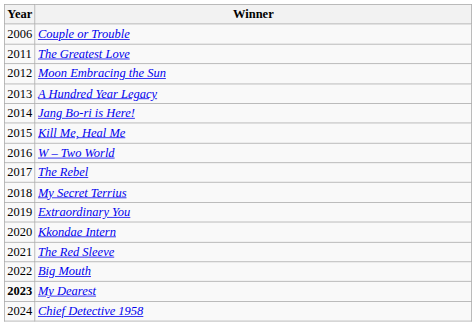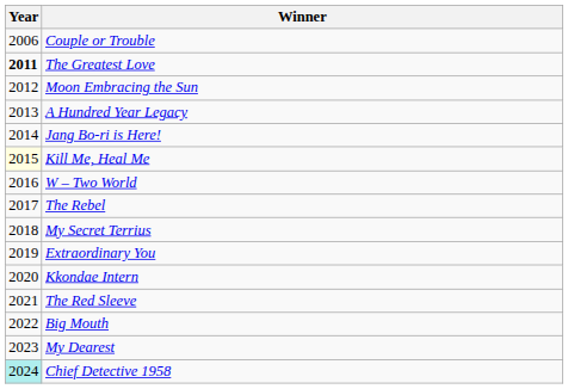The Greatest Love | Year: normal -> bold
Kill Me, Heal Me | Year: no background -> lightyellow background
My Dearest | Year: bold -> normal
Chief Detective 1958 | Year: no background -> paleturquoise background
